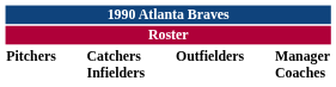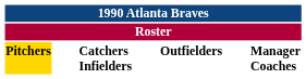Pitchers | column 1: no background -> gold background
